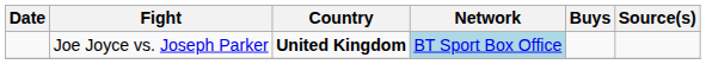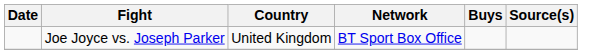Joe Joyce vs. Joseph Parker | Country: bold -> normal
Joe Joyce vs. Joseph Parker | Network: lightblue background -> no background
